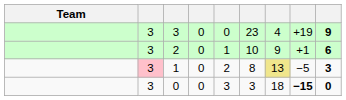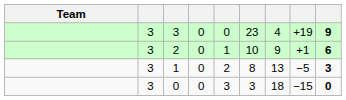row 4 | column 2: pink background -> no background
row 4 | column 7: khaki background -> no background
row 5 | column 8: bold -> normal
